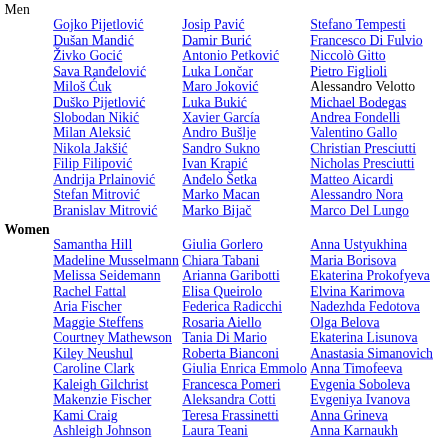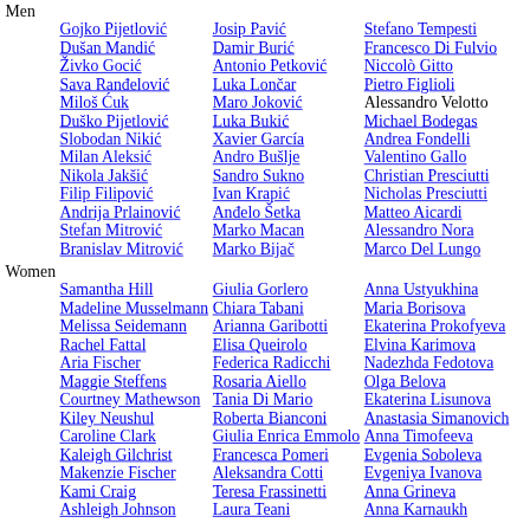Women | column 1: bold -> normal
